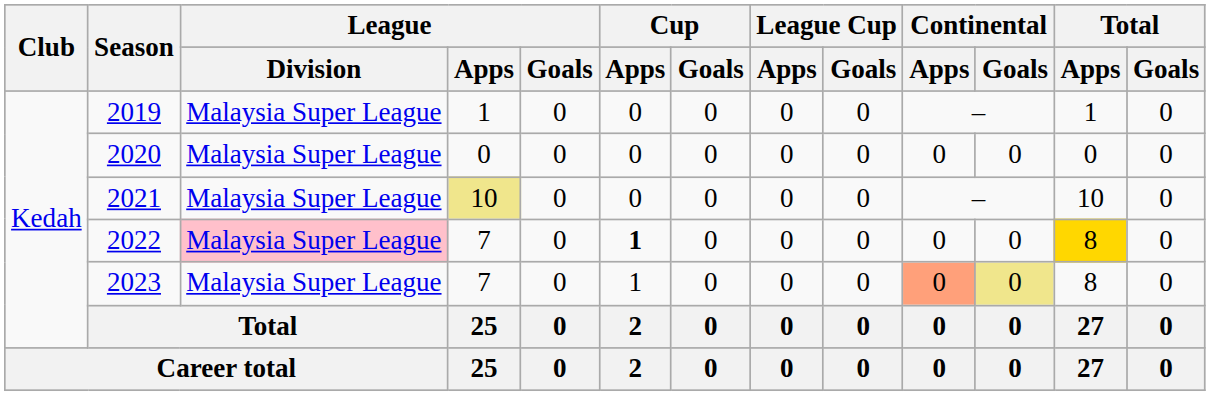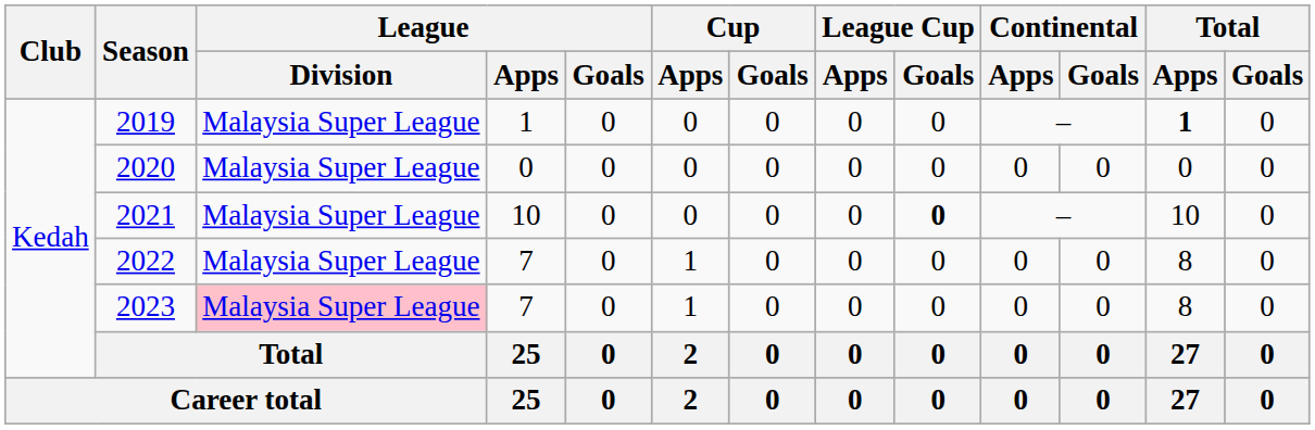2019 | Total / Apps: normal -> bold
2021 | League / Apps: khaki background -> no background
2021 | League Cup / Goals: normal -> bold
2022 | League / Division: pink background -> no background
2022 | Cup / Apps: bold -> normal
2022 | Total / Apps: gold background -> no background
2023 | League / Division: no background -> pink background
2023 | Continental / Apps: lightsalmon background -> no background
2023 | Continental / Goals: khaki background -> no background
